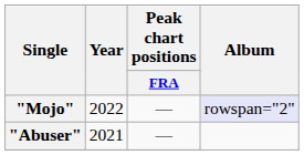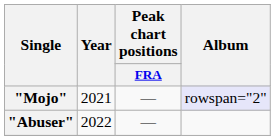"Mojo" | Year: 2022 -> 2021
"Abuser" | Year: 2021 -> 2022
